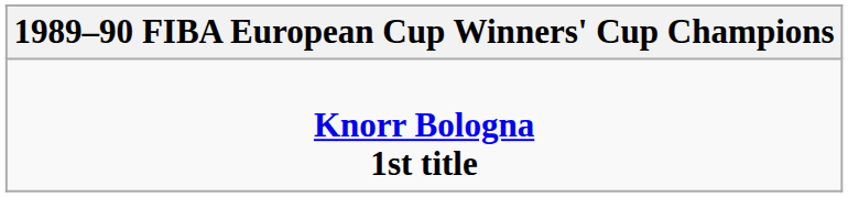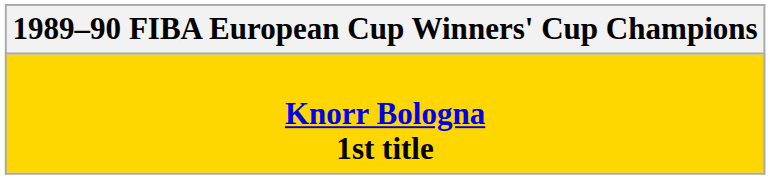row 2 | column 1: no background -> gold background
